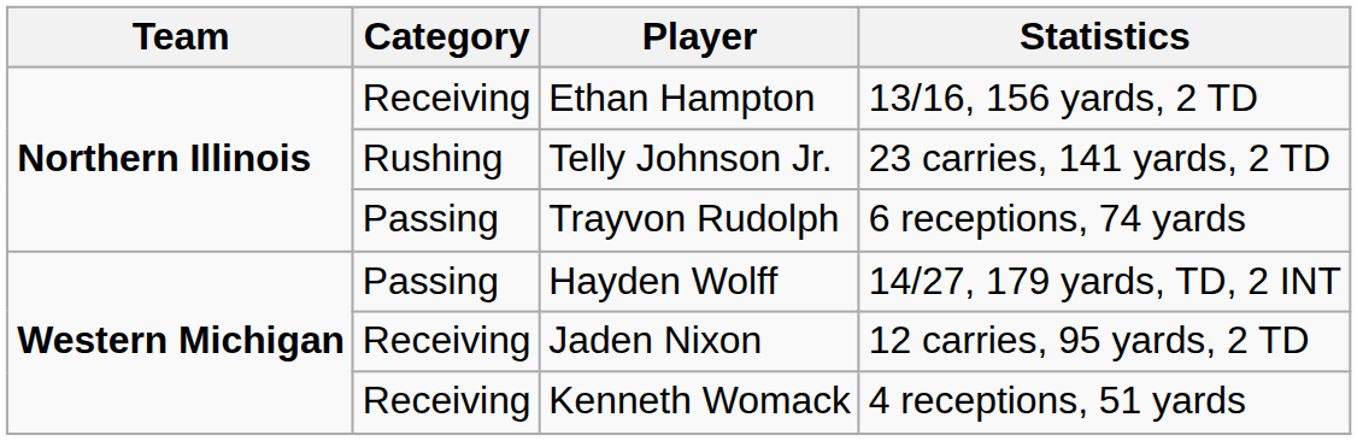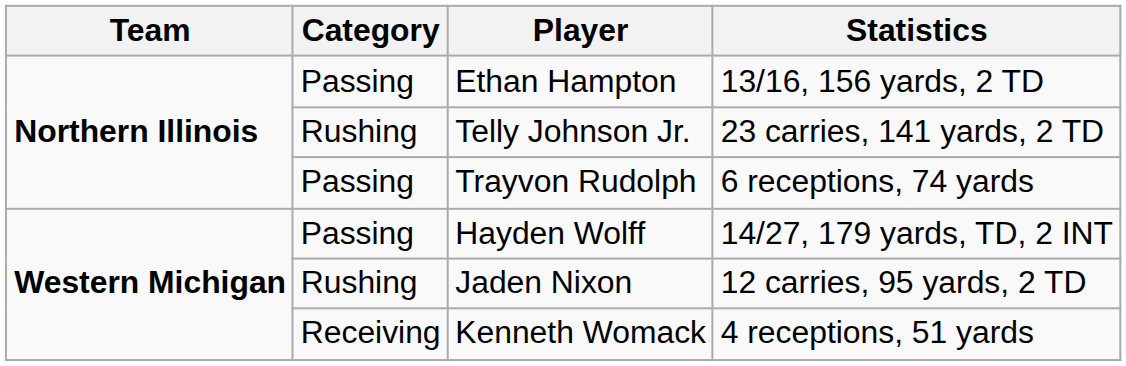Ethan Hampton | Category: Receiving -> Passing
Jaden Nixon | Category: Receiving -> Rushing
